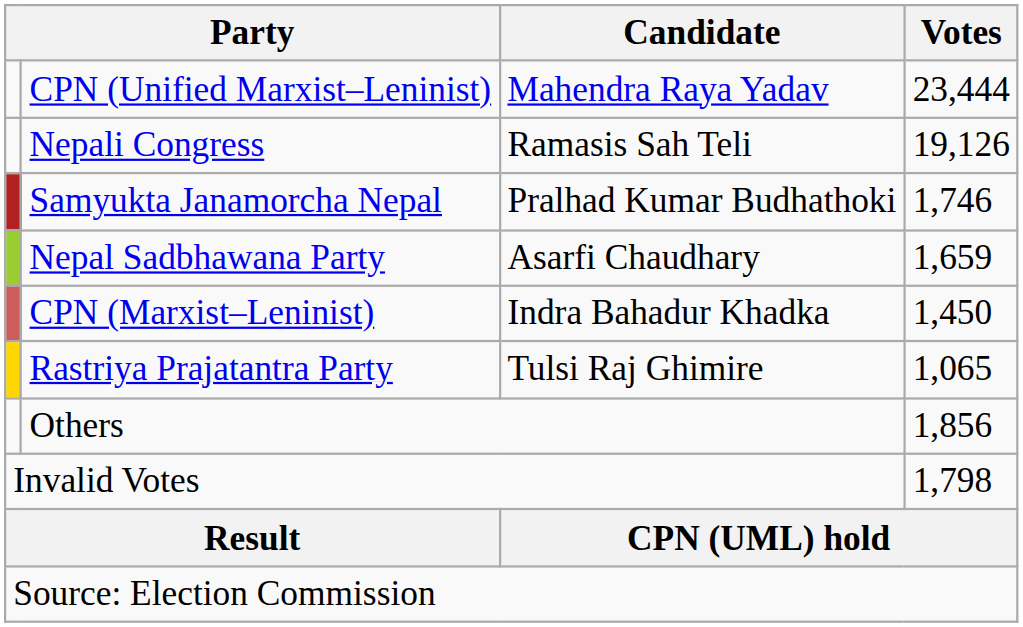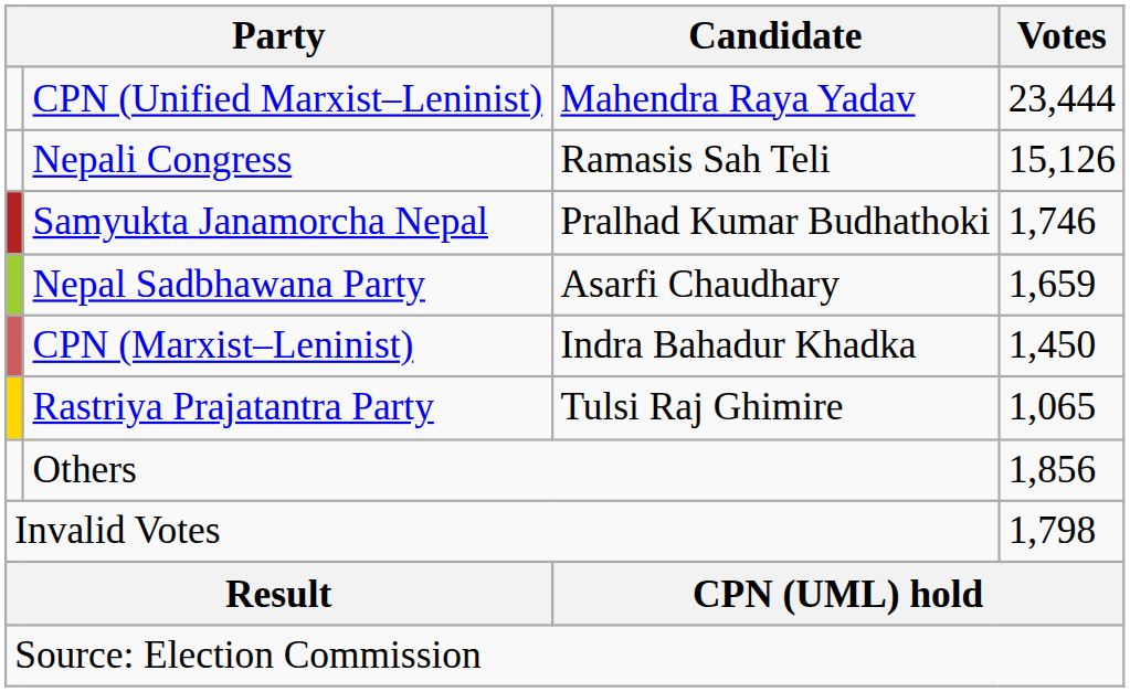Nepali Congress | Votes: 19,126 -> 15,126
